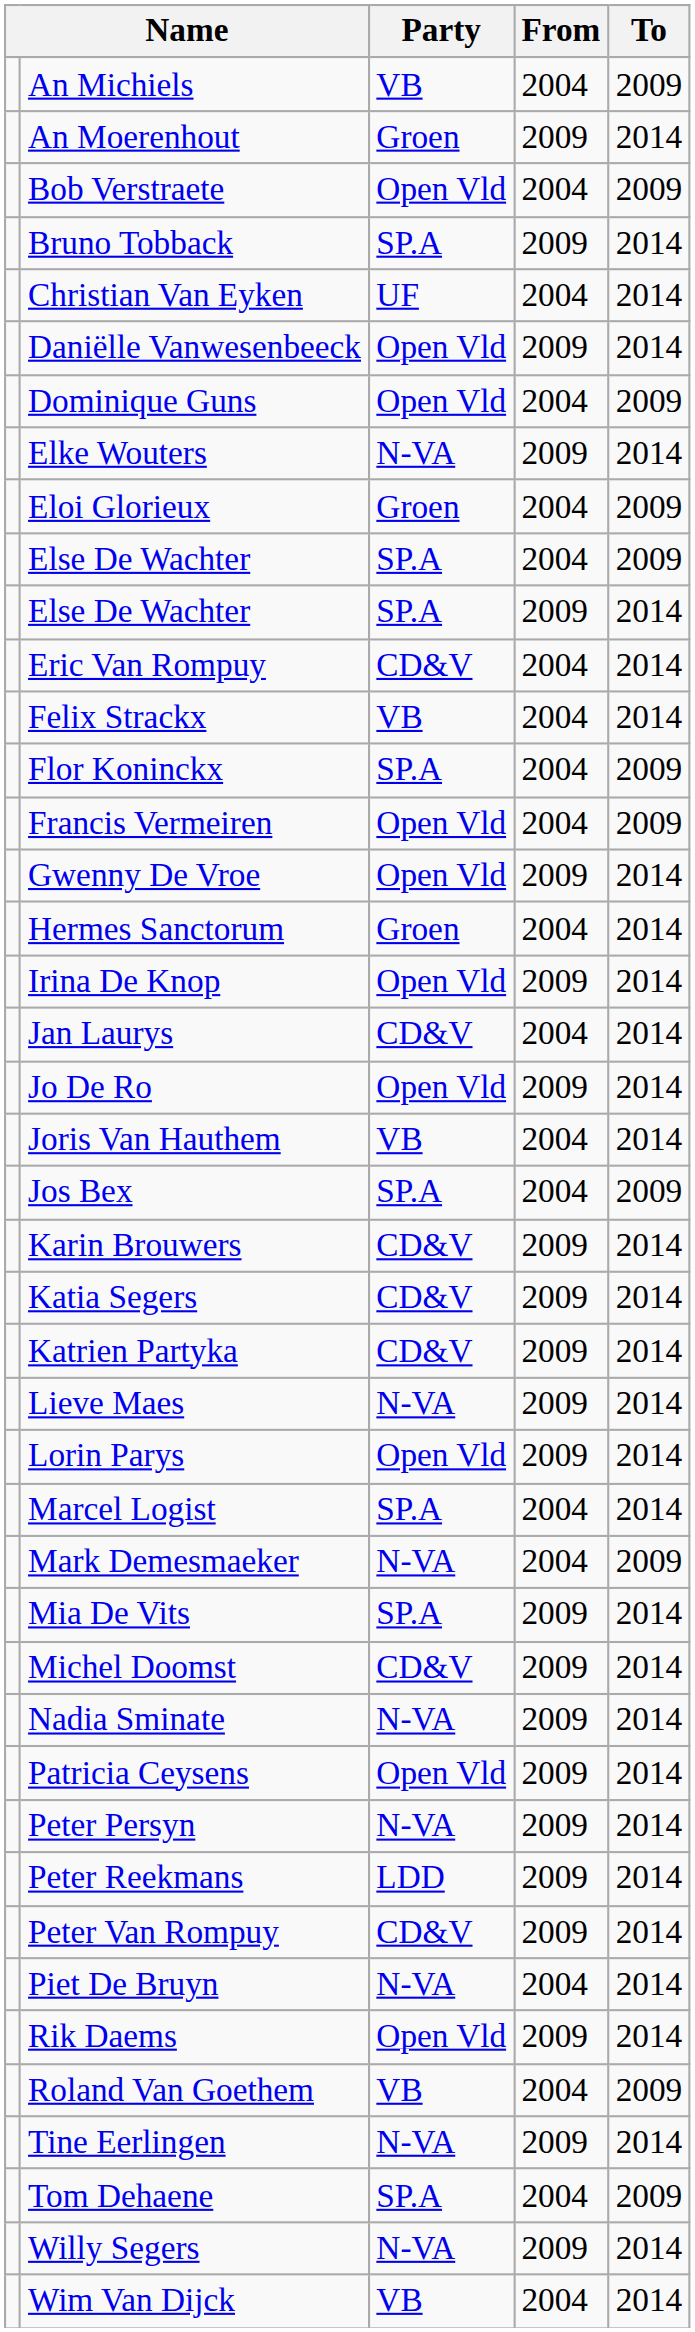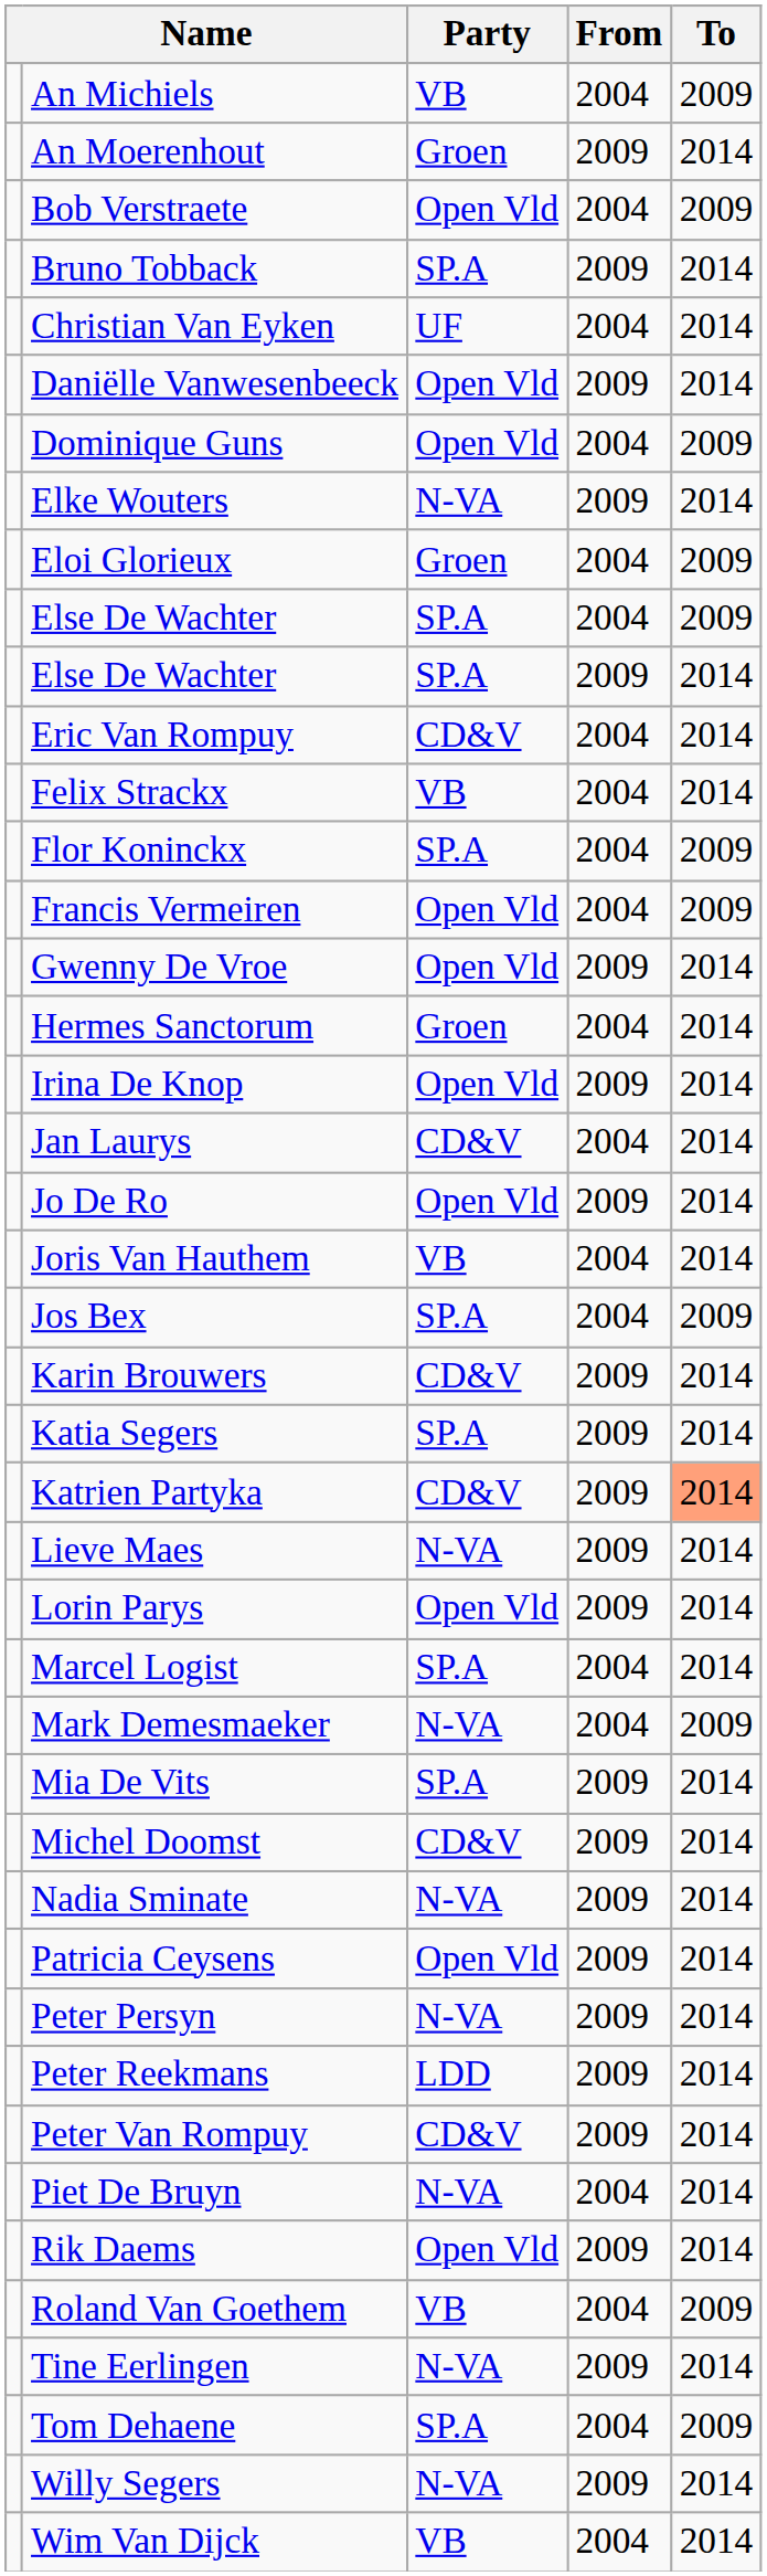Katia Segers | Party: CD&V -> SP.A
Katrien Partyka | To: no background -> lightsalmon background
